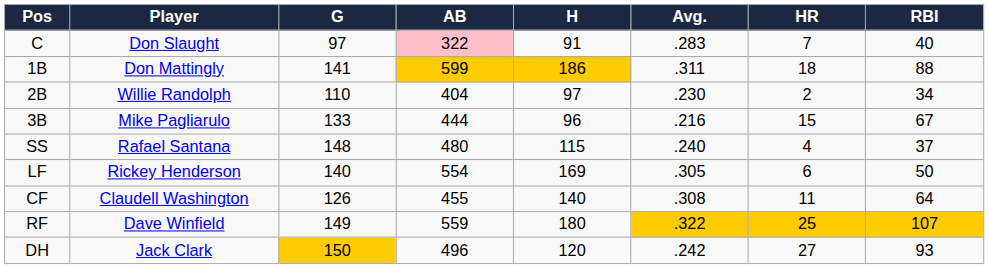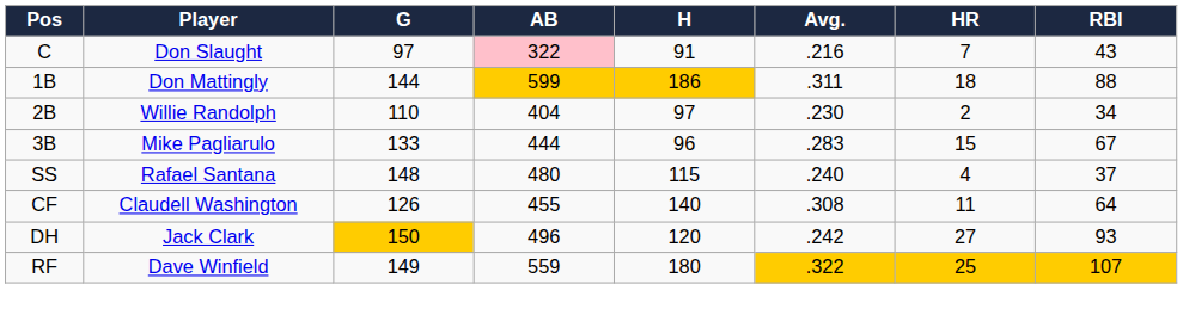C | Avg.: .283 -> .216
C | RBI: 40 -> 43
1B | G: 141 -> 144
3B | Avg.: .216 -> .283
- row: LF | Rickey Henderson | 140 | 554 | 169 | .305 | 6 | 50
rows swapped: RF <-> DH
